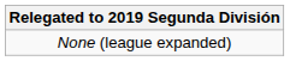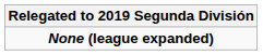None (league expanded) | column 1: normal -> bold
